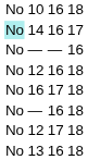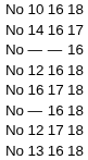14 | column 1: paleturquoise background -> no background
